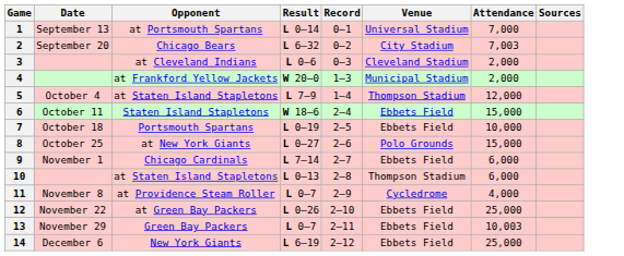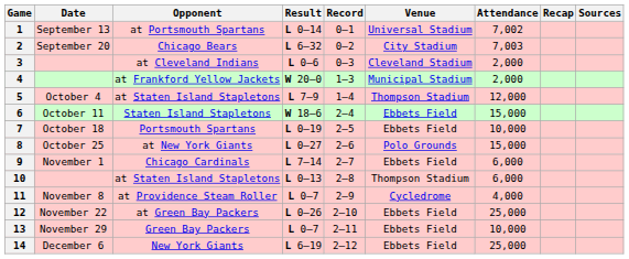+ column: Recap
1 | Attendance: 7,000 -> 7,002
13 | Attendance: 10,003 -> 10,000
